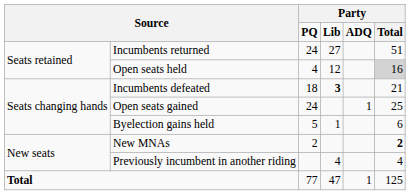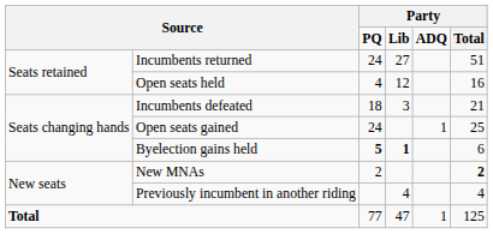Open seats held | column 6: lightgrey background -> no background
Incumbents defeated | column 4: bold -> normal
Byelection gains held | column 3: normal -> bold
Byelection gains held | column 4: normal -> bold
